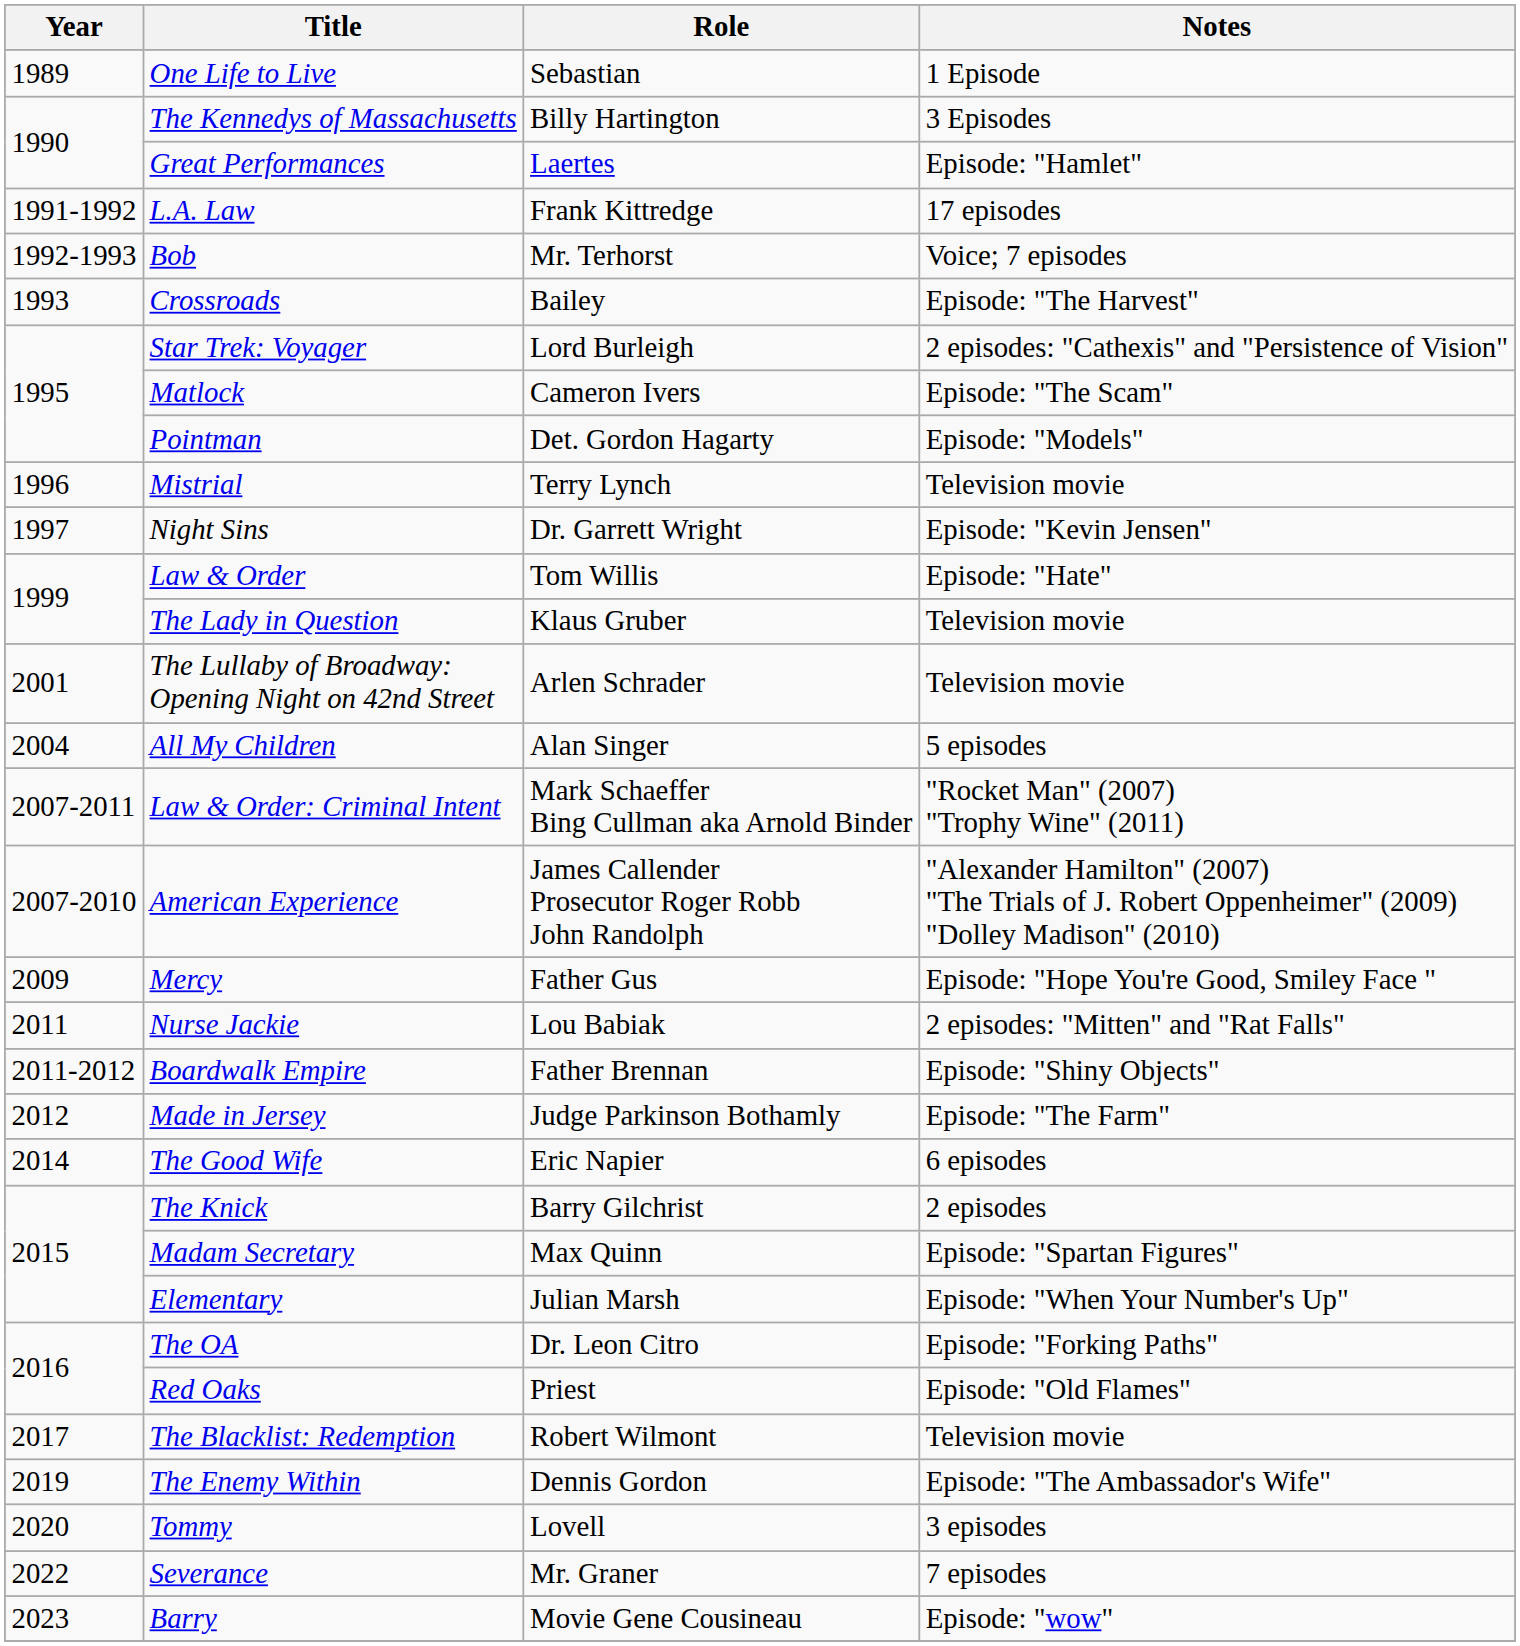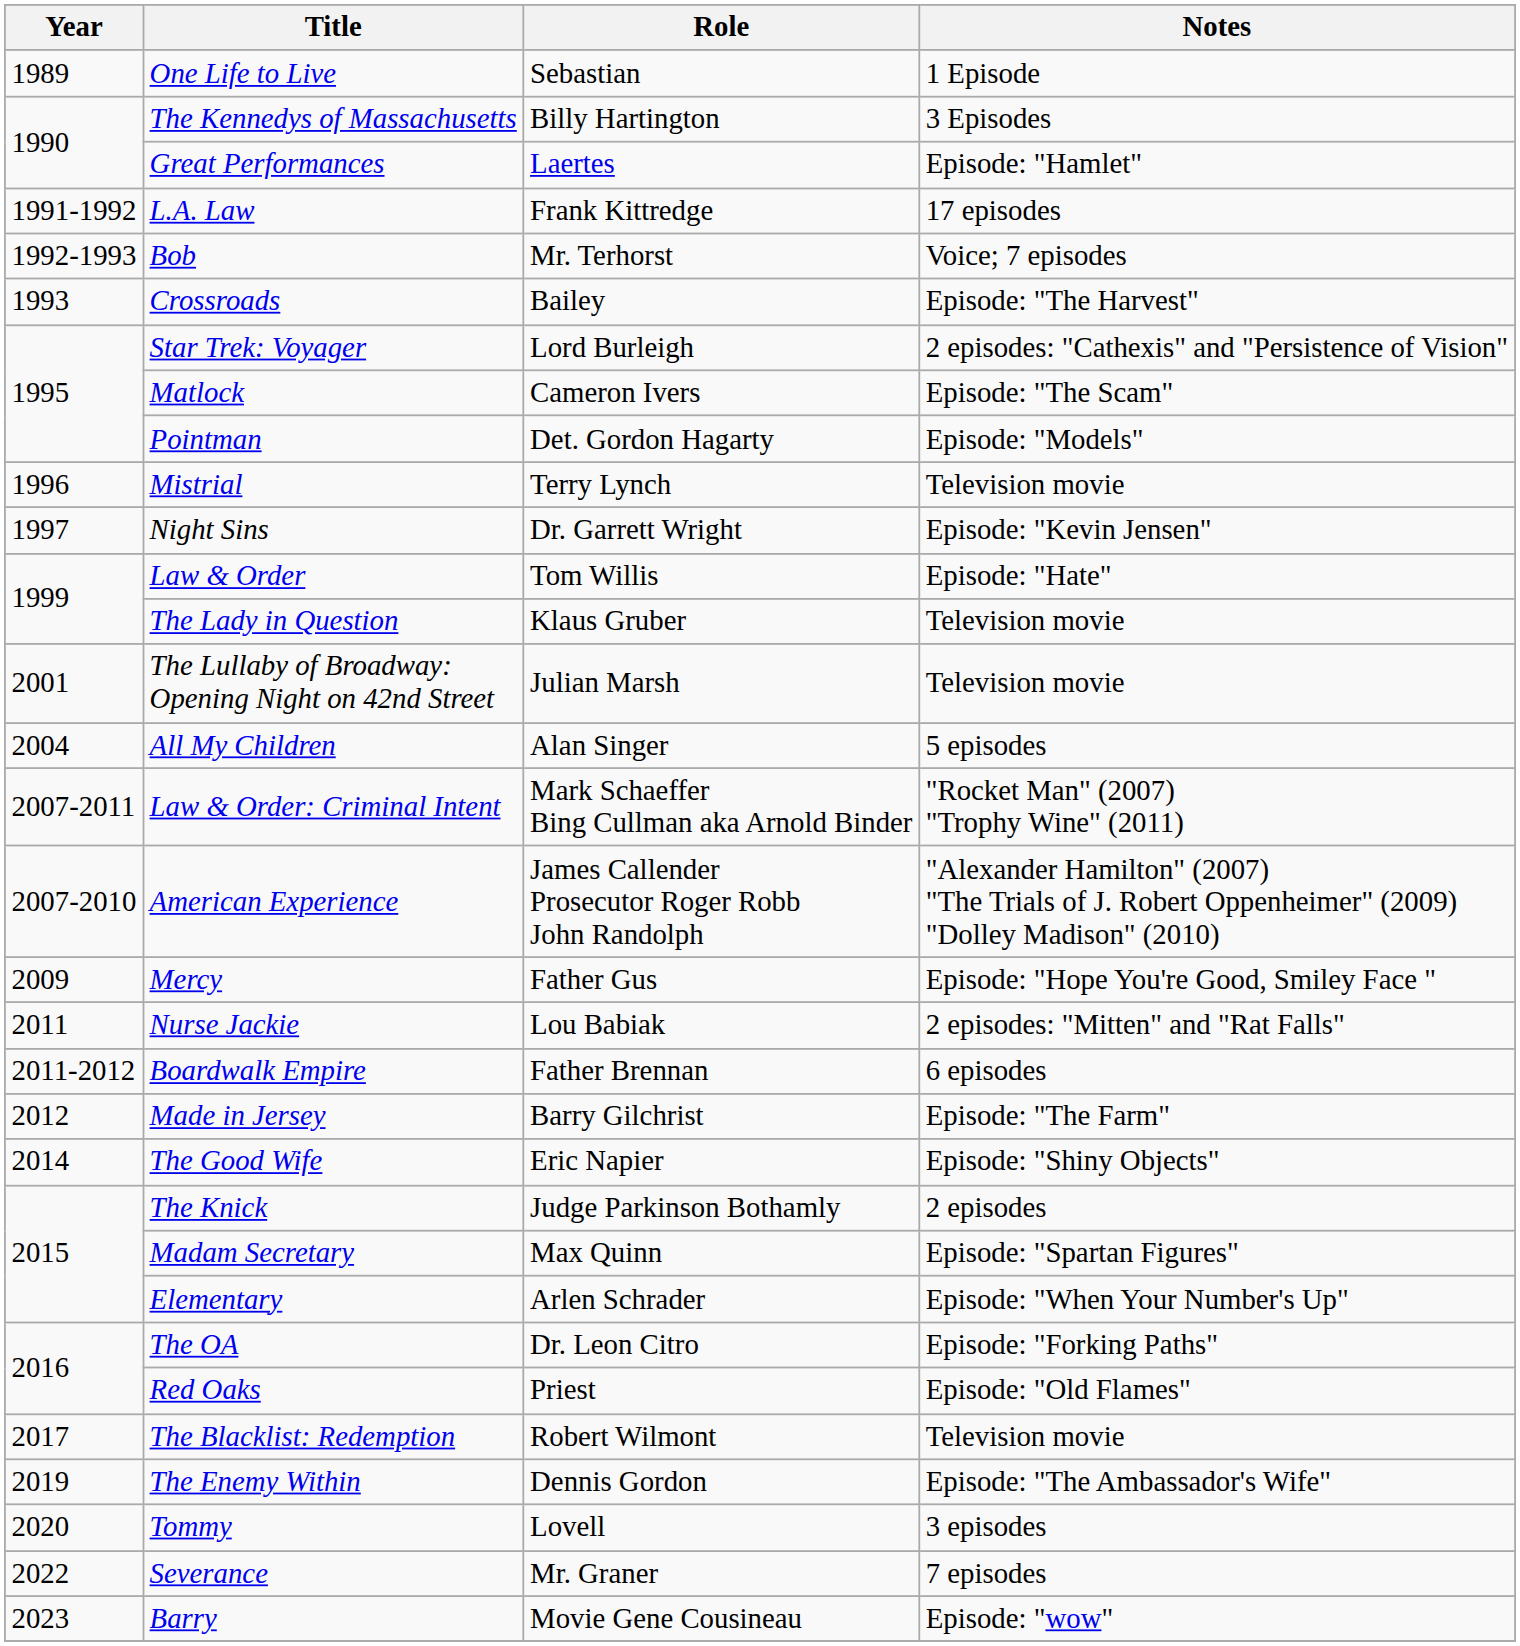The Lullaby of Broadway: Opening Night on 42nd Street | Role: Arlen Schrader -> Julian Marsh
Boardwalk Empire | Notes: Episode: "Shiny Objects" -> 6 episodes
Made in Jersey | Role: Judge Parkinson Bothamly -> Barry Gilchrist
The Good Wife | Notes: 6 episodes -> Episode: "Shiny Objects"
The Knick | Role: Barry Gilchrist -> Judge Parkinson Bothamly
Elementary | Role: Julian Marsh -> Arlen Schrader
